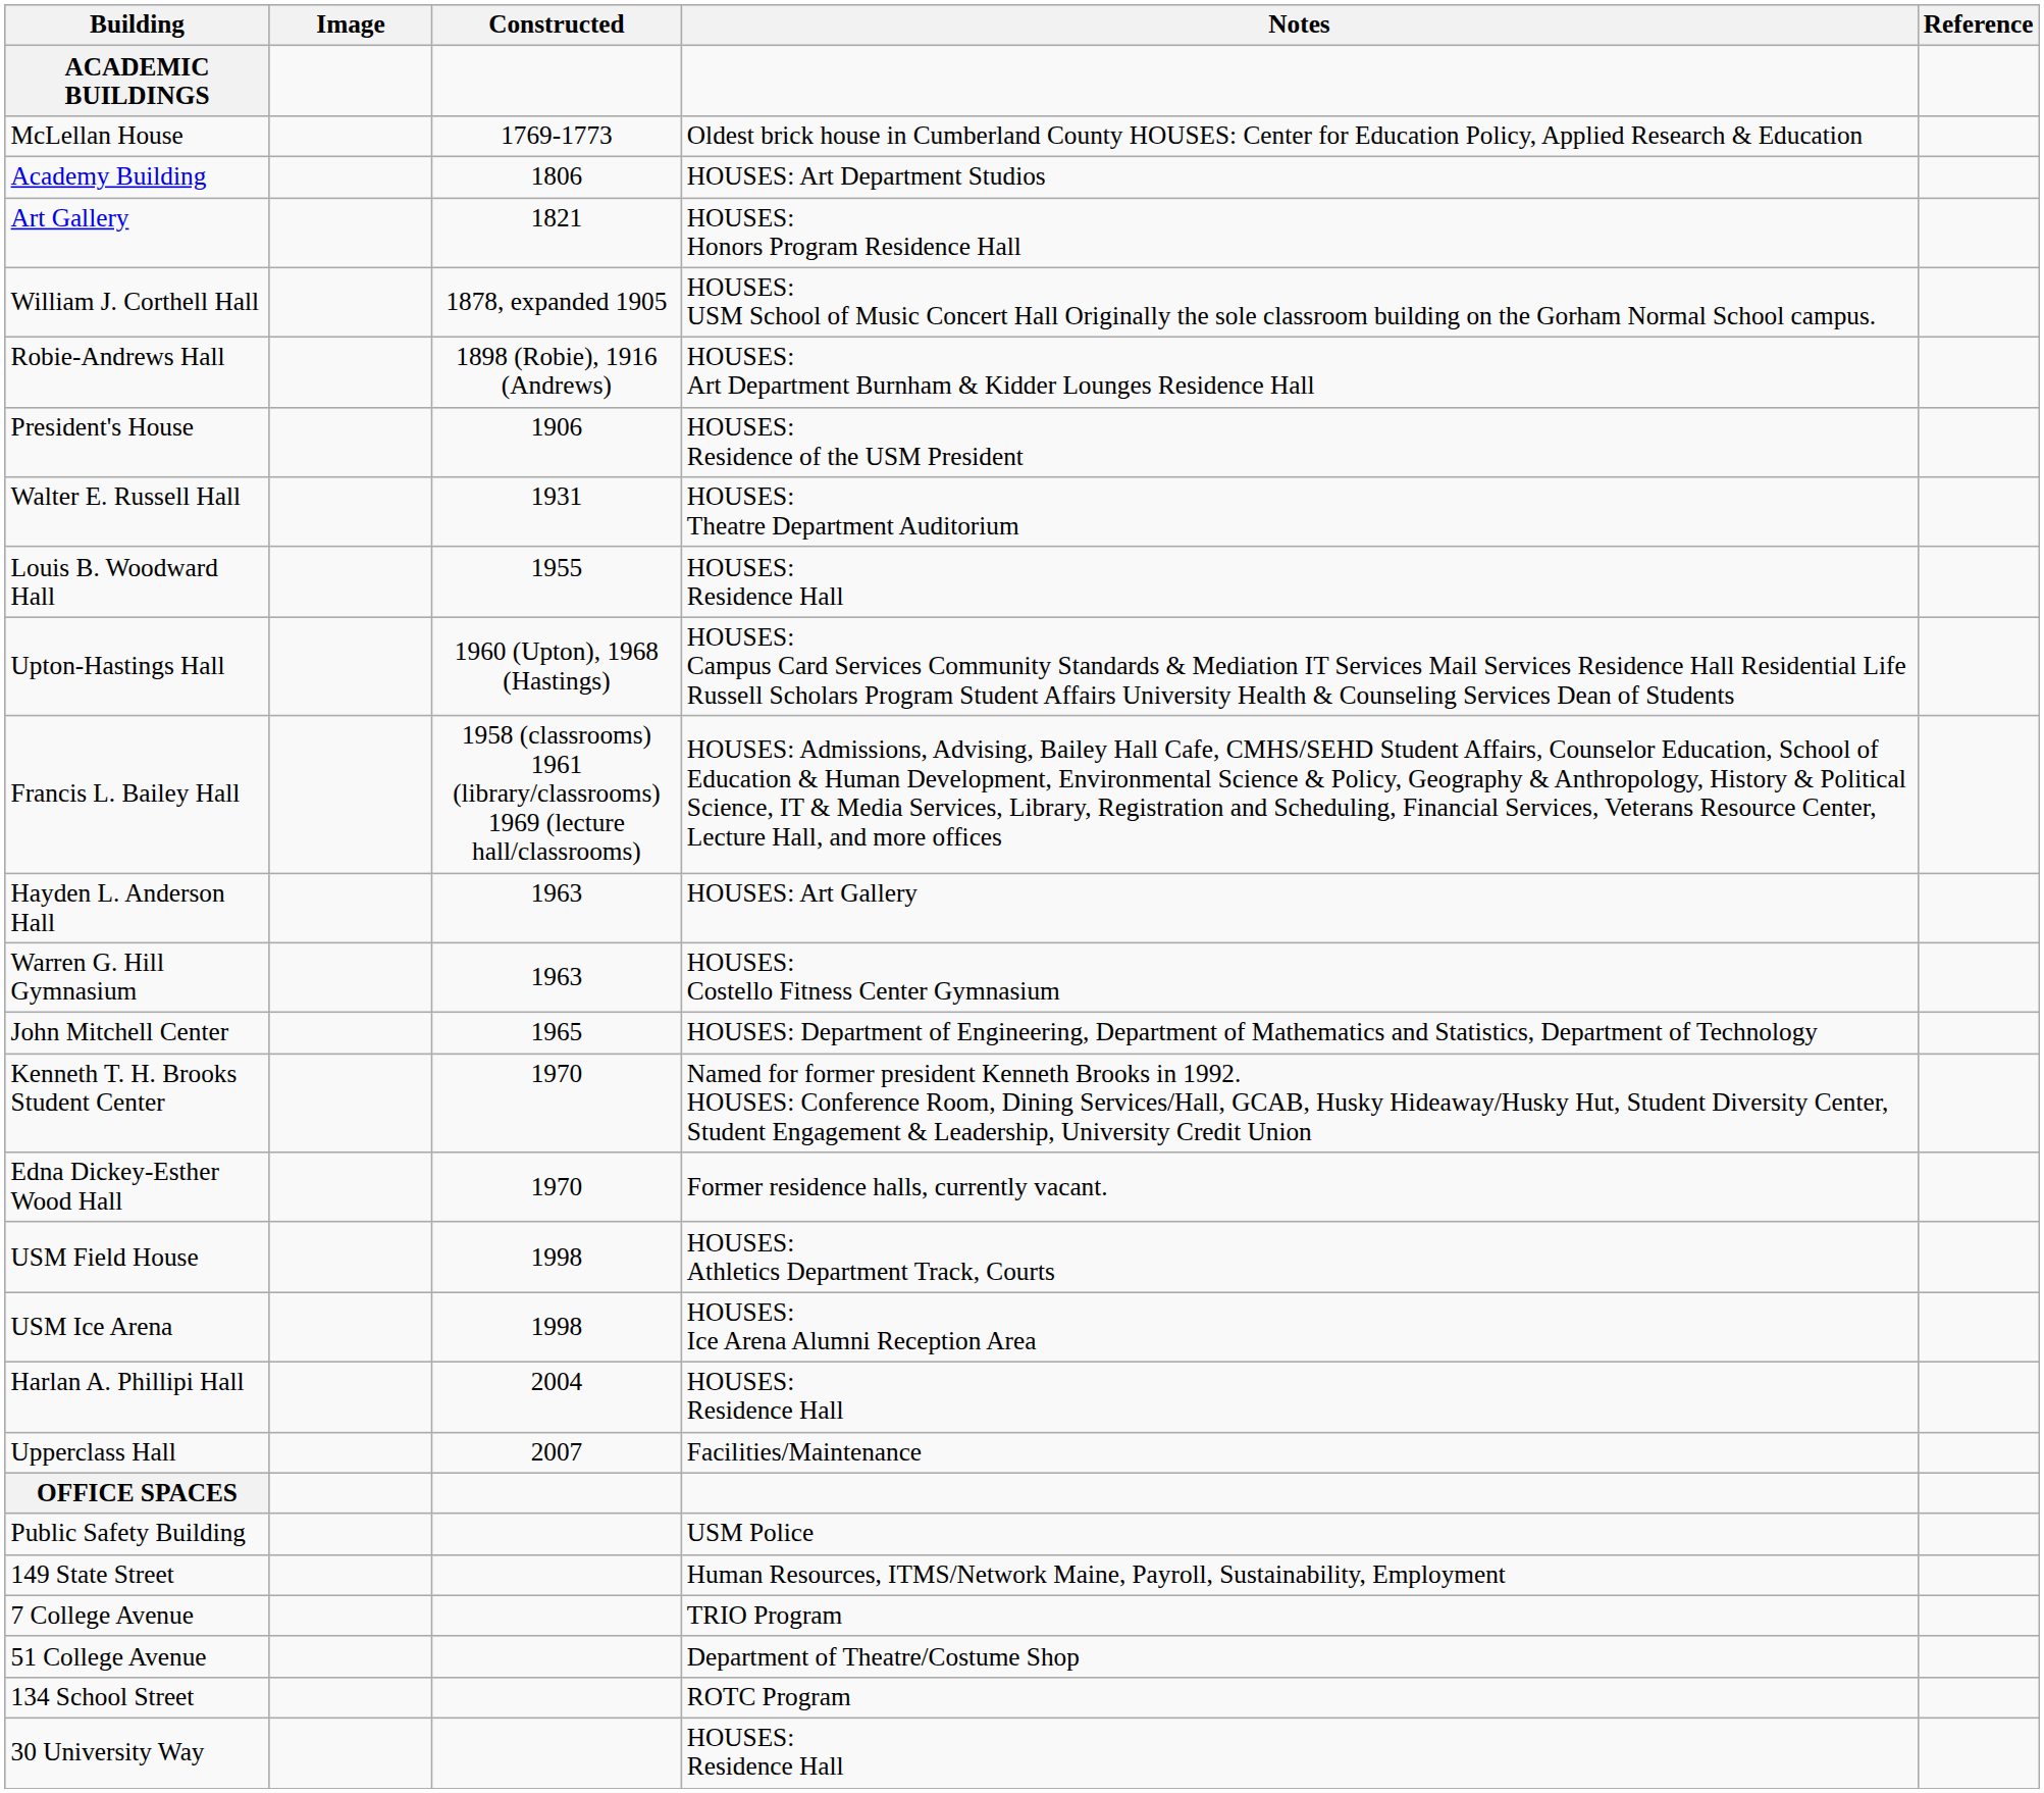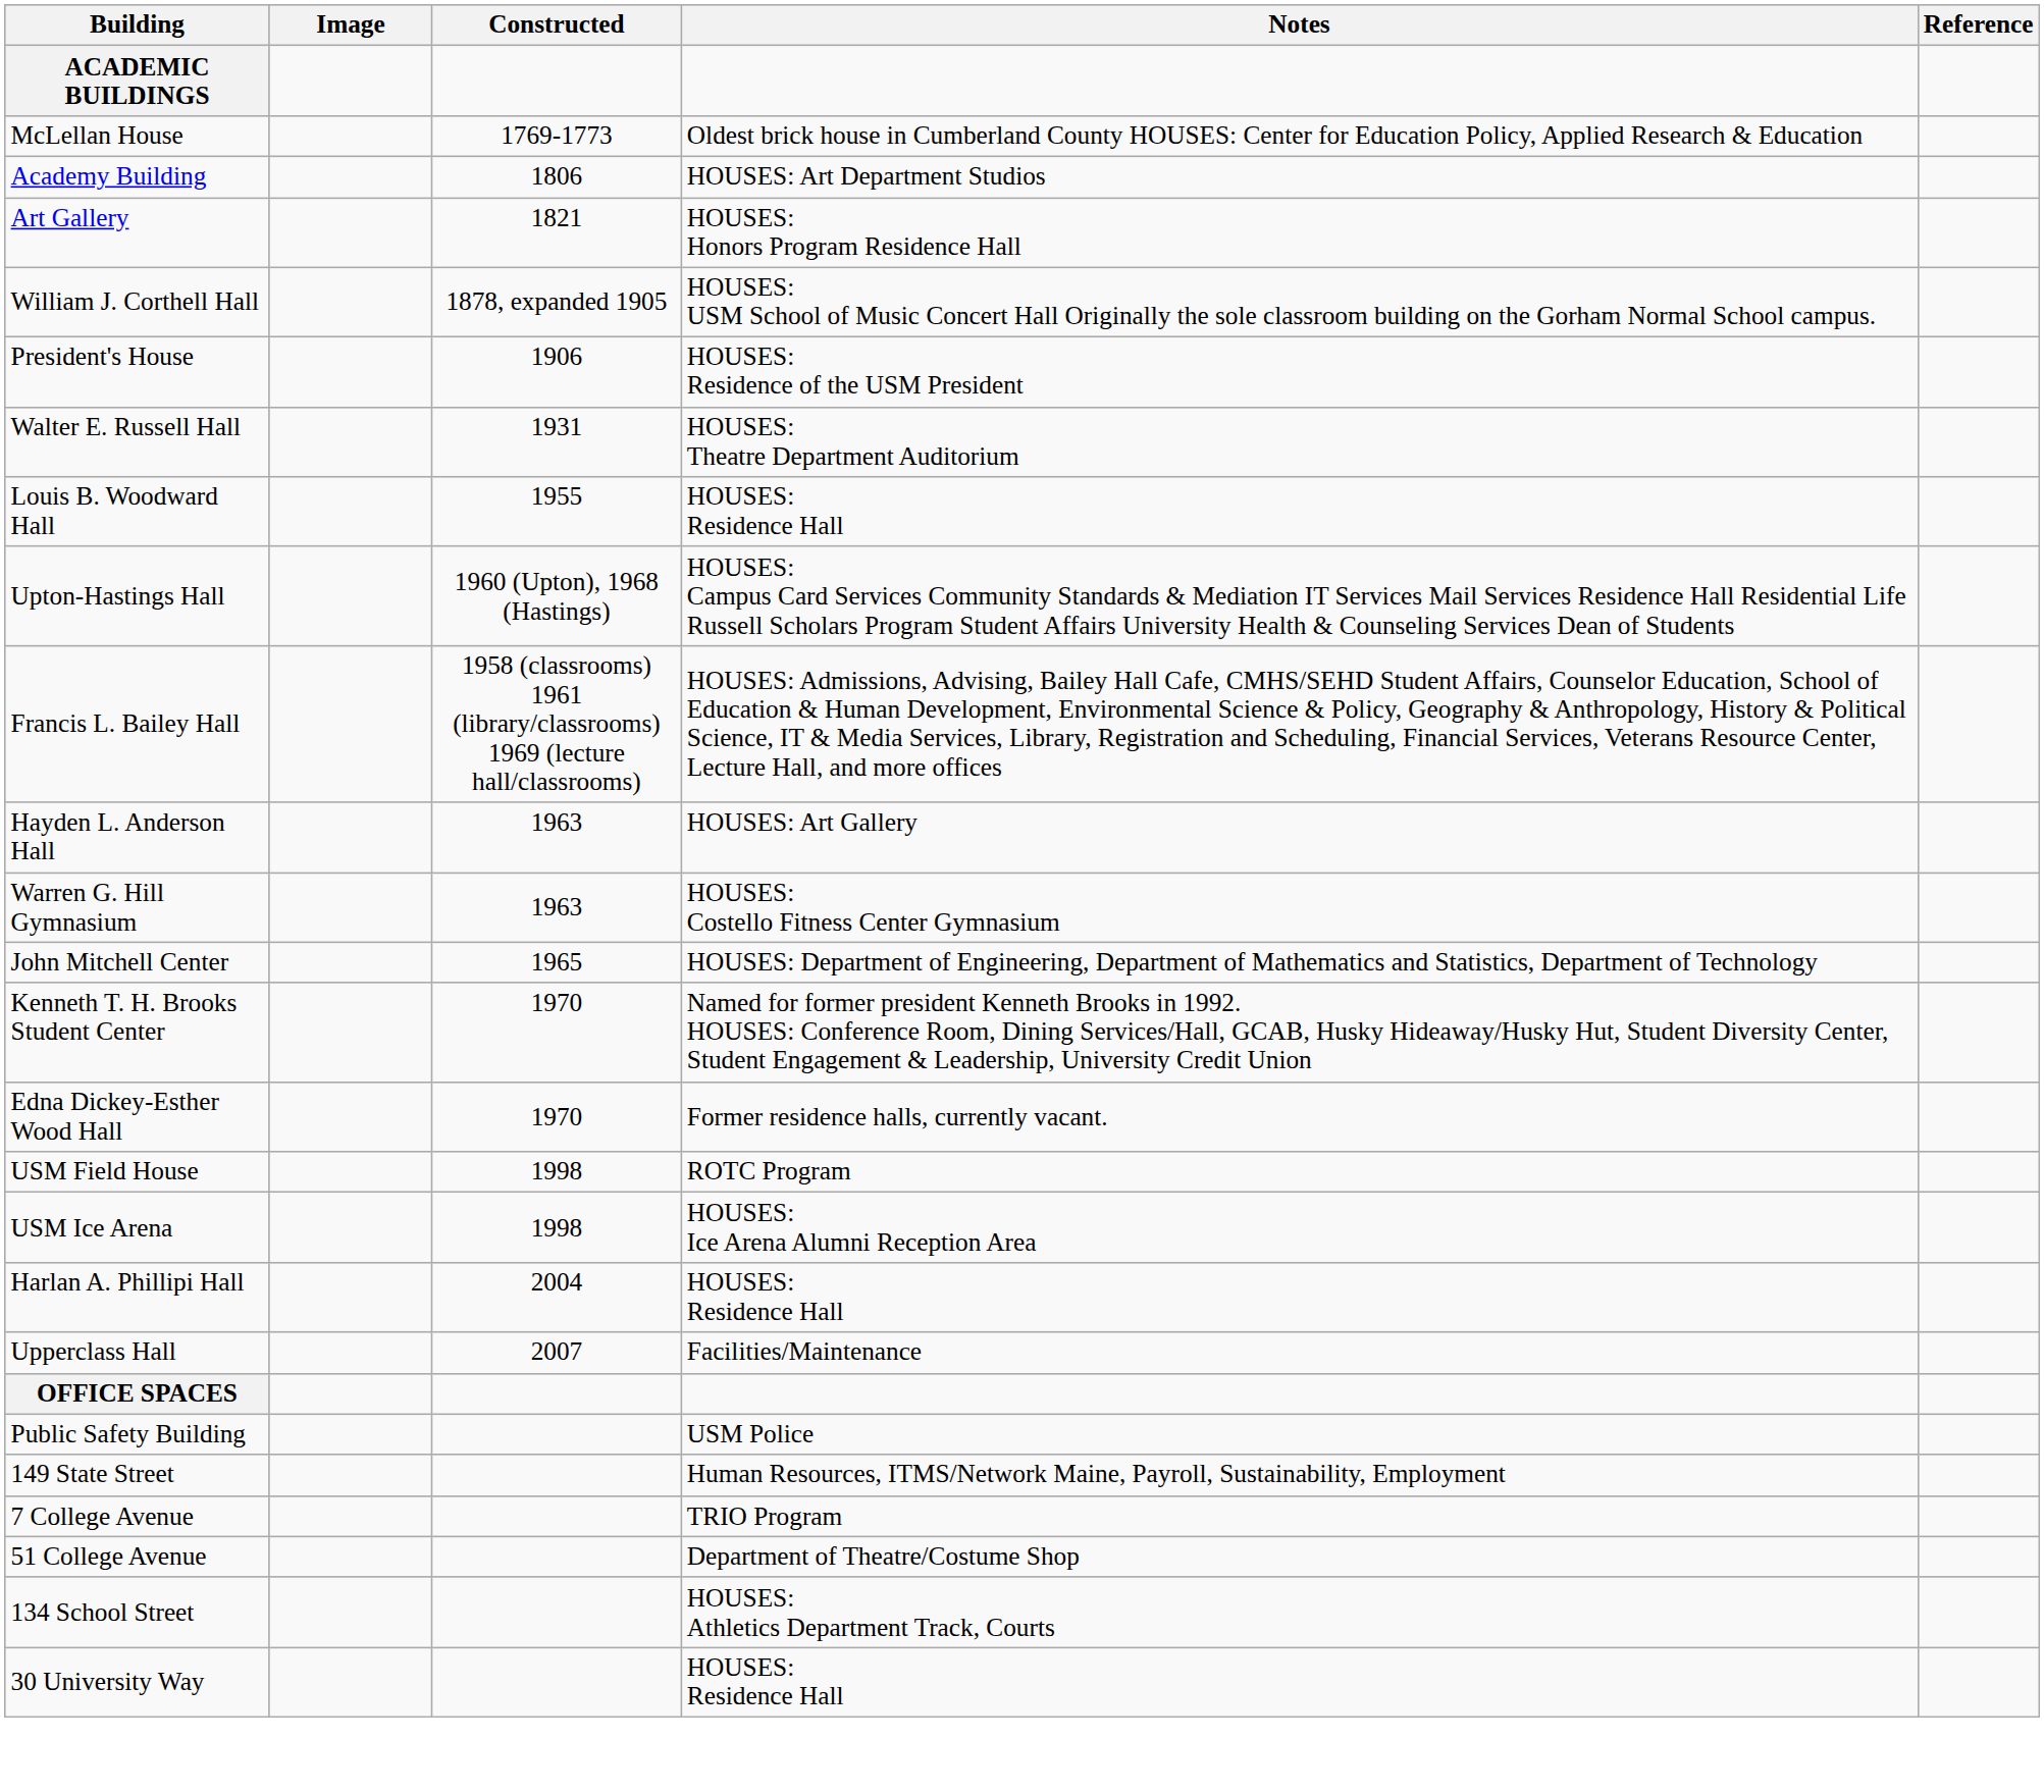- row: Robie-Andrews Hall | 1898 (Robie), 1916 (Andrews) | HOUSES: Art Department Burnham & Kidder Lounges Residence Hall
USM Field House | Notes: HOUSES: Athletics Department Track, Courts -> ROTC Program
134 School Street | Notes: ROTC Program -> HOUSES: Athletics Department Track, Courts
